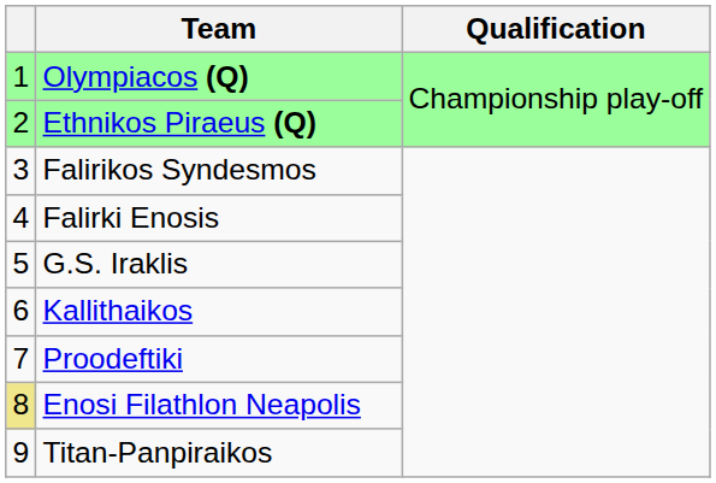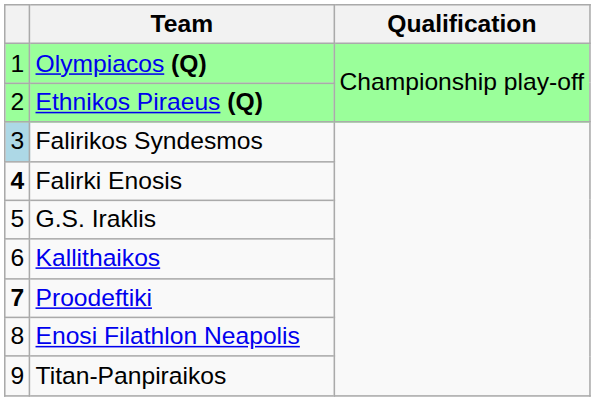Falirikos Syndesmos | column 1: no background -> lightblue background
Falirki Enosis | column 1: normal -> bold
Proodeftiki | column 1: normal -> bold
Enosi Filathlon Neapolis | column 1: khaki background -> no background
